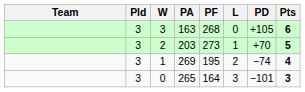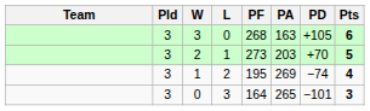columns swapped: L <-> PA
